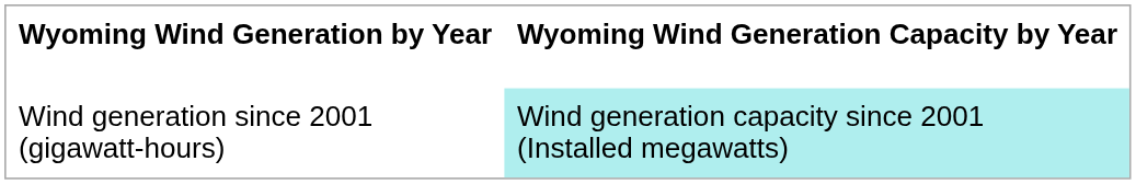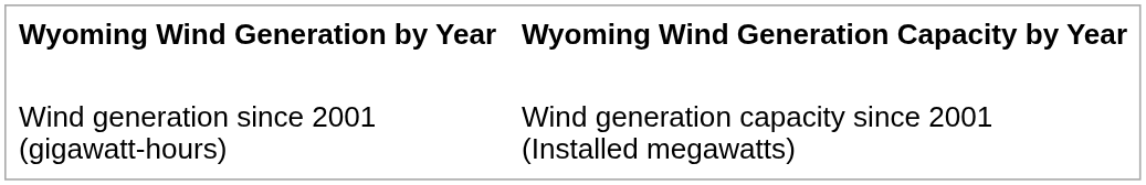Wind generation since 2001 (gigawatt-hours) | Wyoming Wind Generation Capacity by Year: paleturquoise background -> no background
